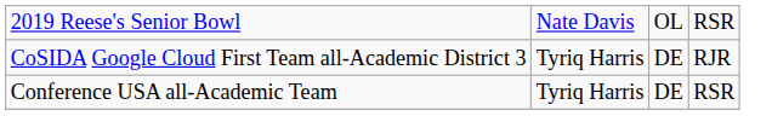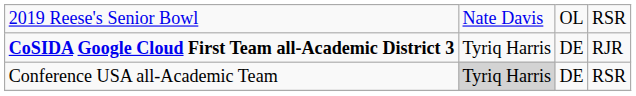row 2 | column 1: normal -> bold
row 3 | column 2: no background -> lightgrey background
